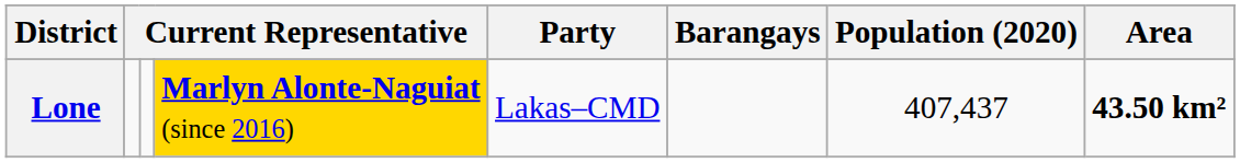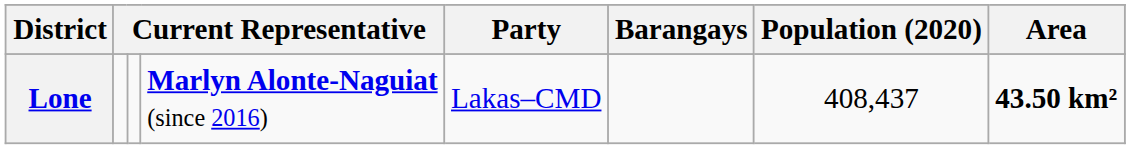Lone | column 4: gold background -> no background
Lone | Population (2020): 407,437 -> 408,437
